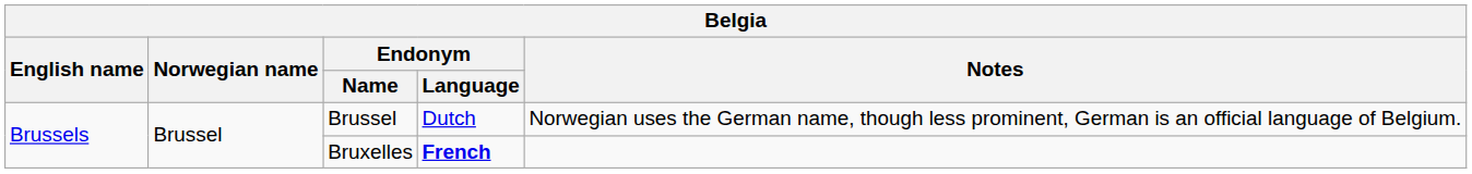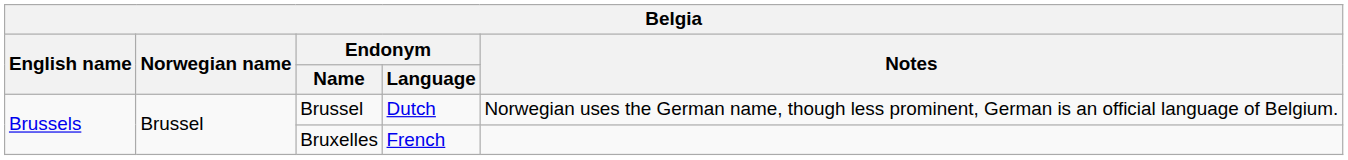Bruxelles | Endonym / Language: bold -> normal
